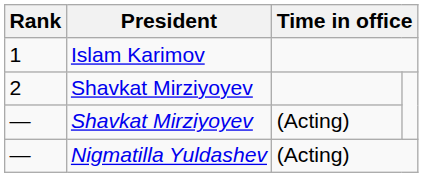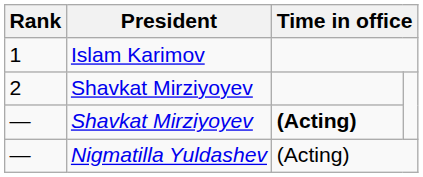— / Shavkat Mirziyoyev | column 3: normal -> bold
